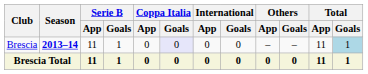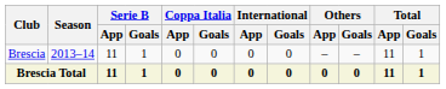Brescia | Season: bold -> normal
Brescia | Coppa Italia / Goals: lavender background -> no background
Brescia | Total / Goals: lightblue background -> no background
